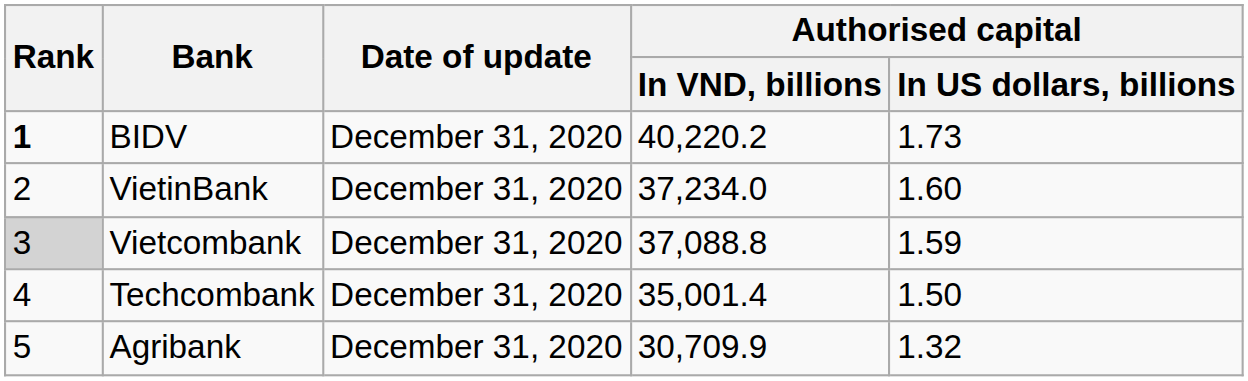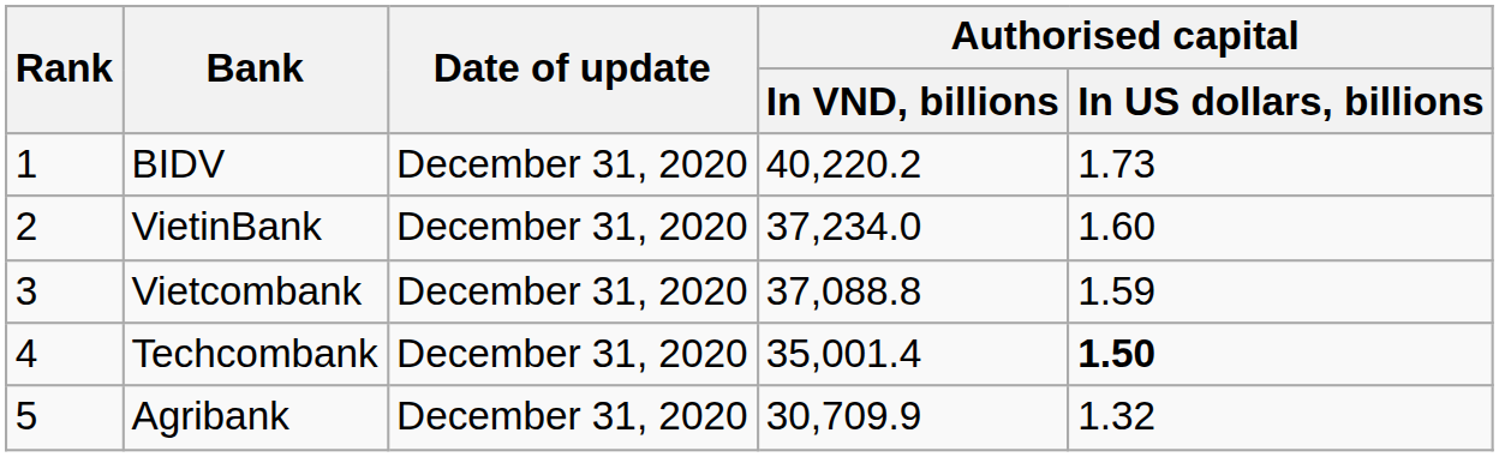BIDV | Rank: bold -> normal
Vietcombank | Rank: lightgrey background -> no background
Techcombank | Authorised capital / In US dollars, billions: normal -> bold
